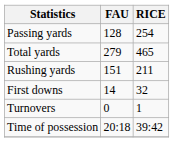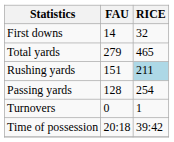rows swapped: First downs <-> Passing yards
Rushing yards | RICE: no background -> lightblue background
